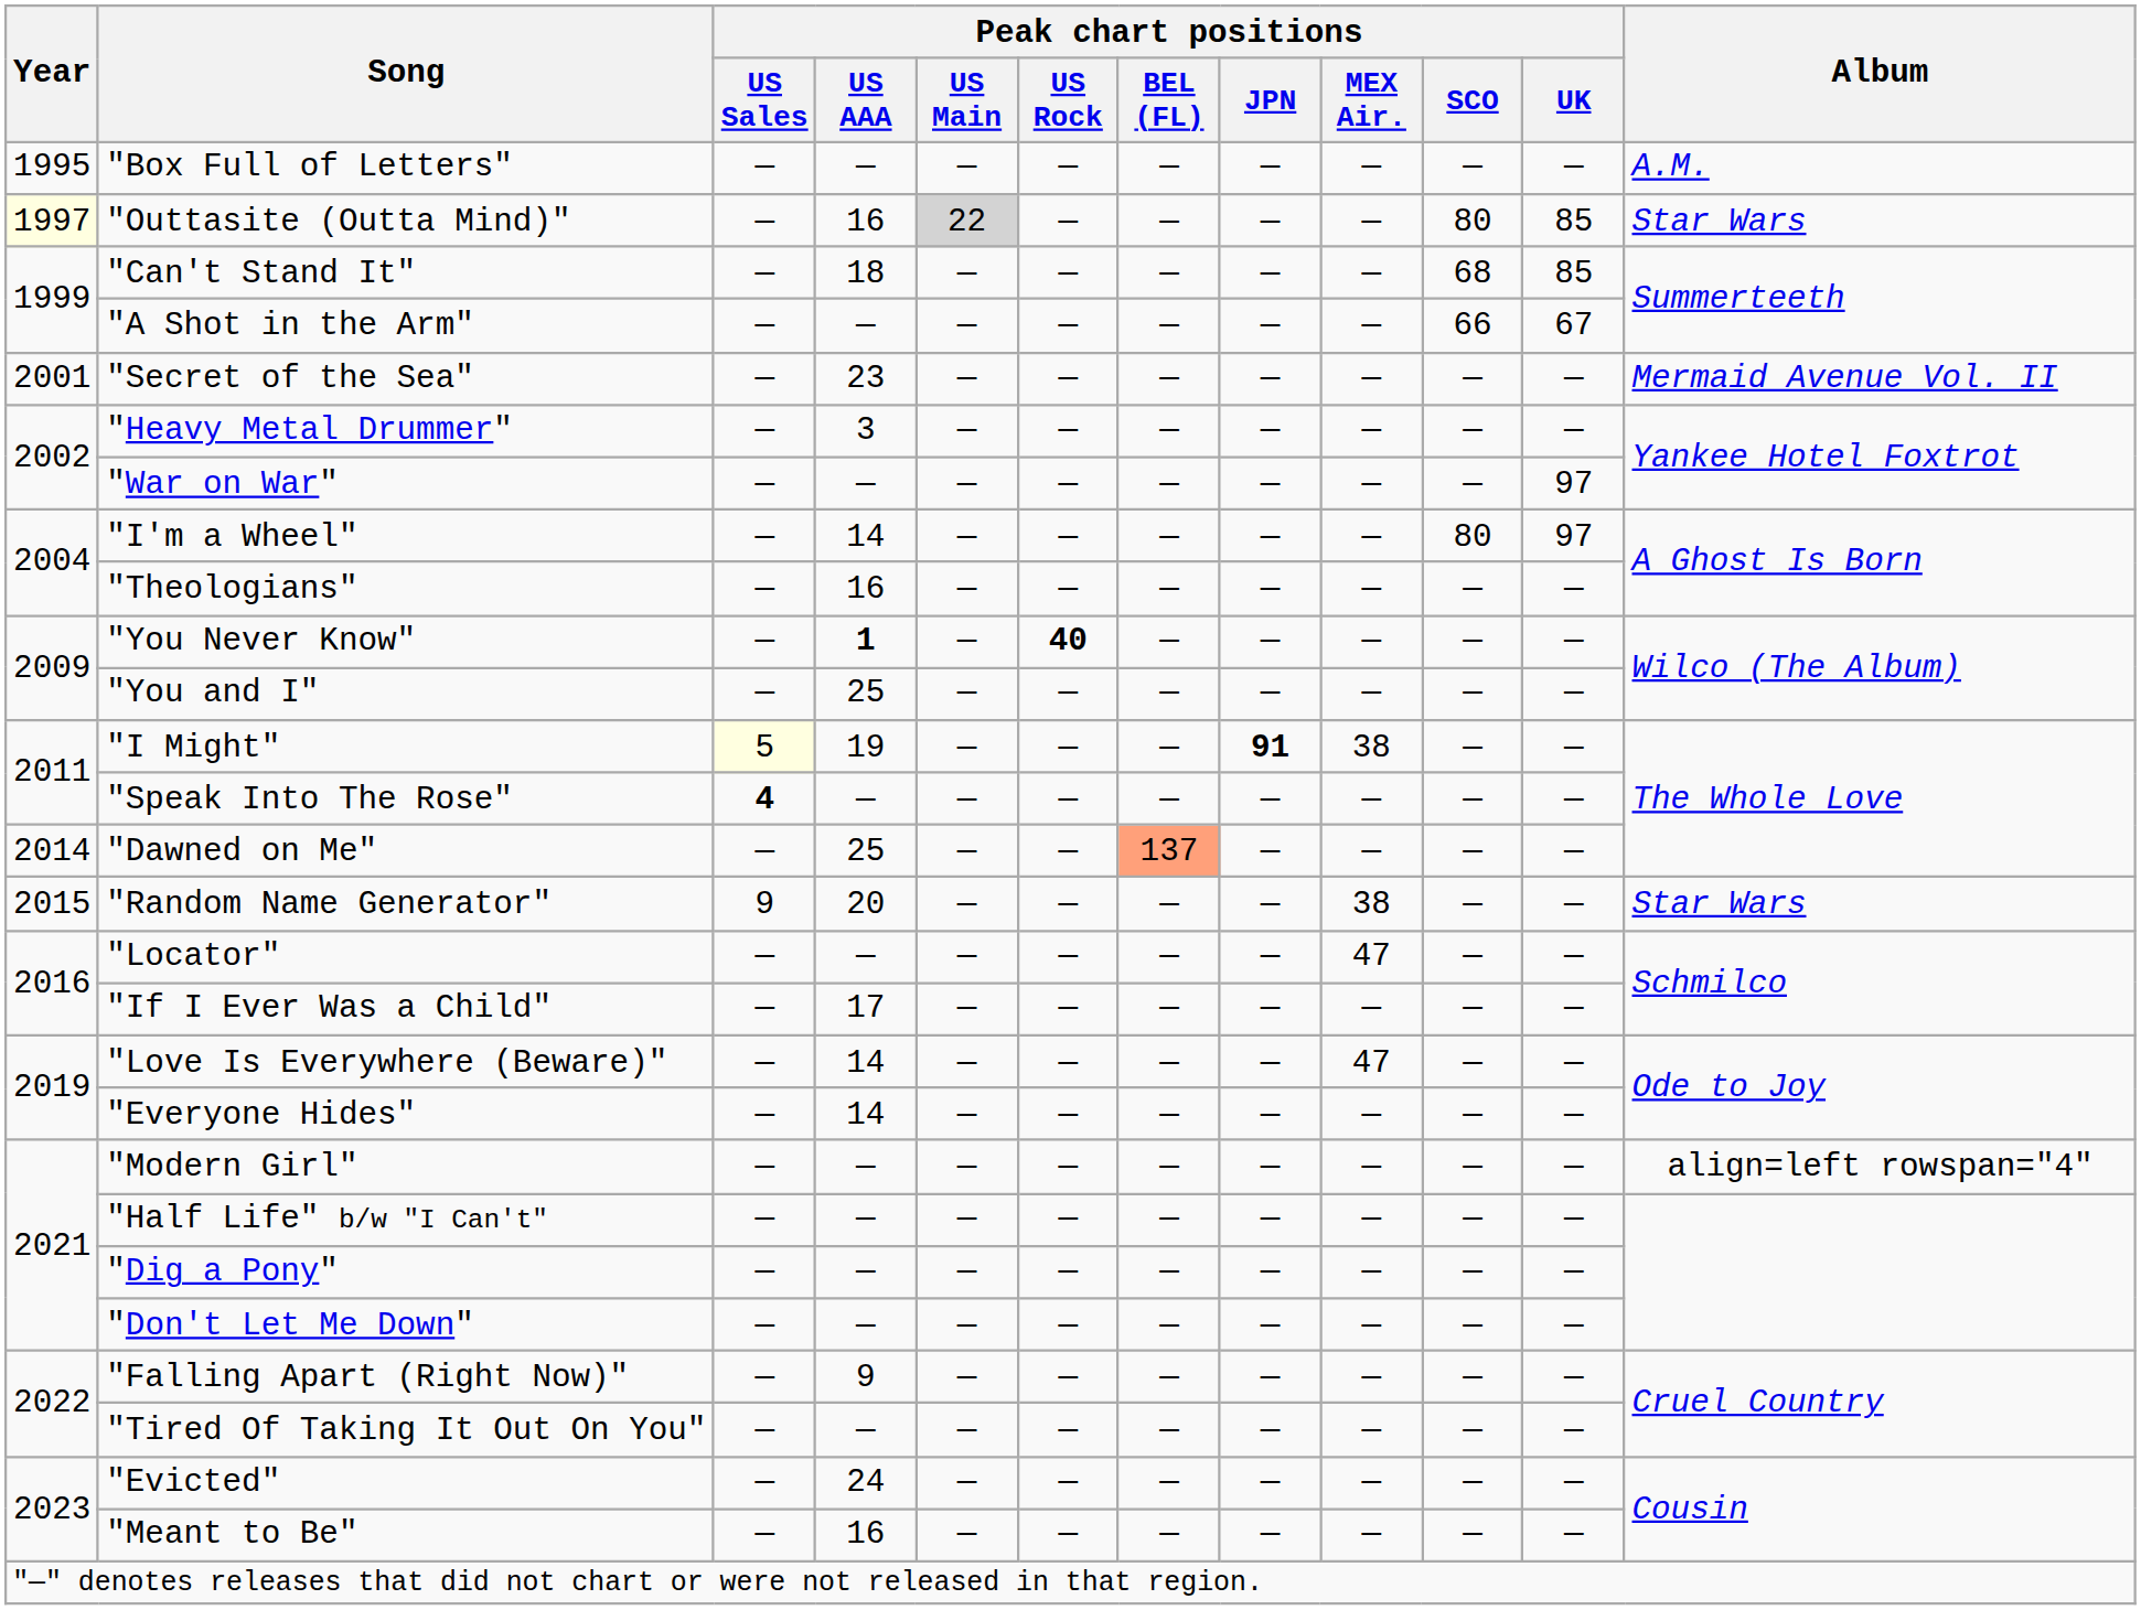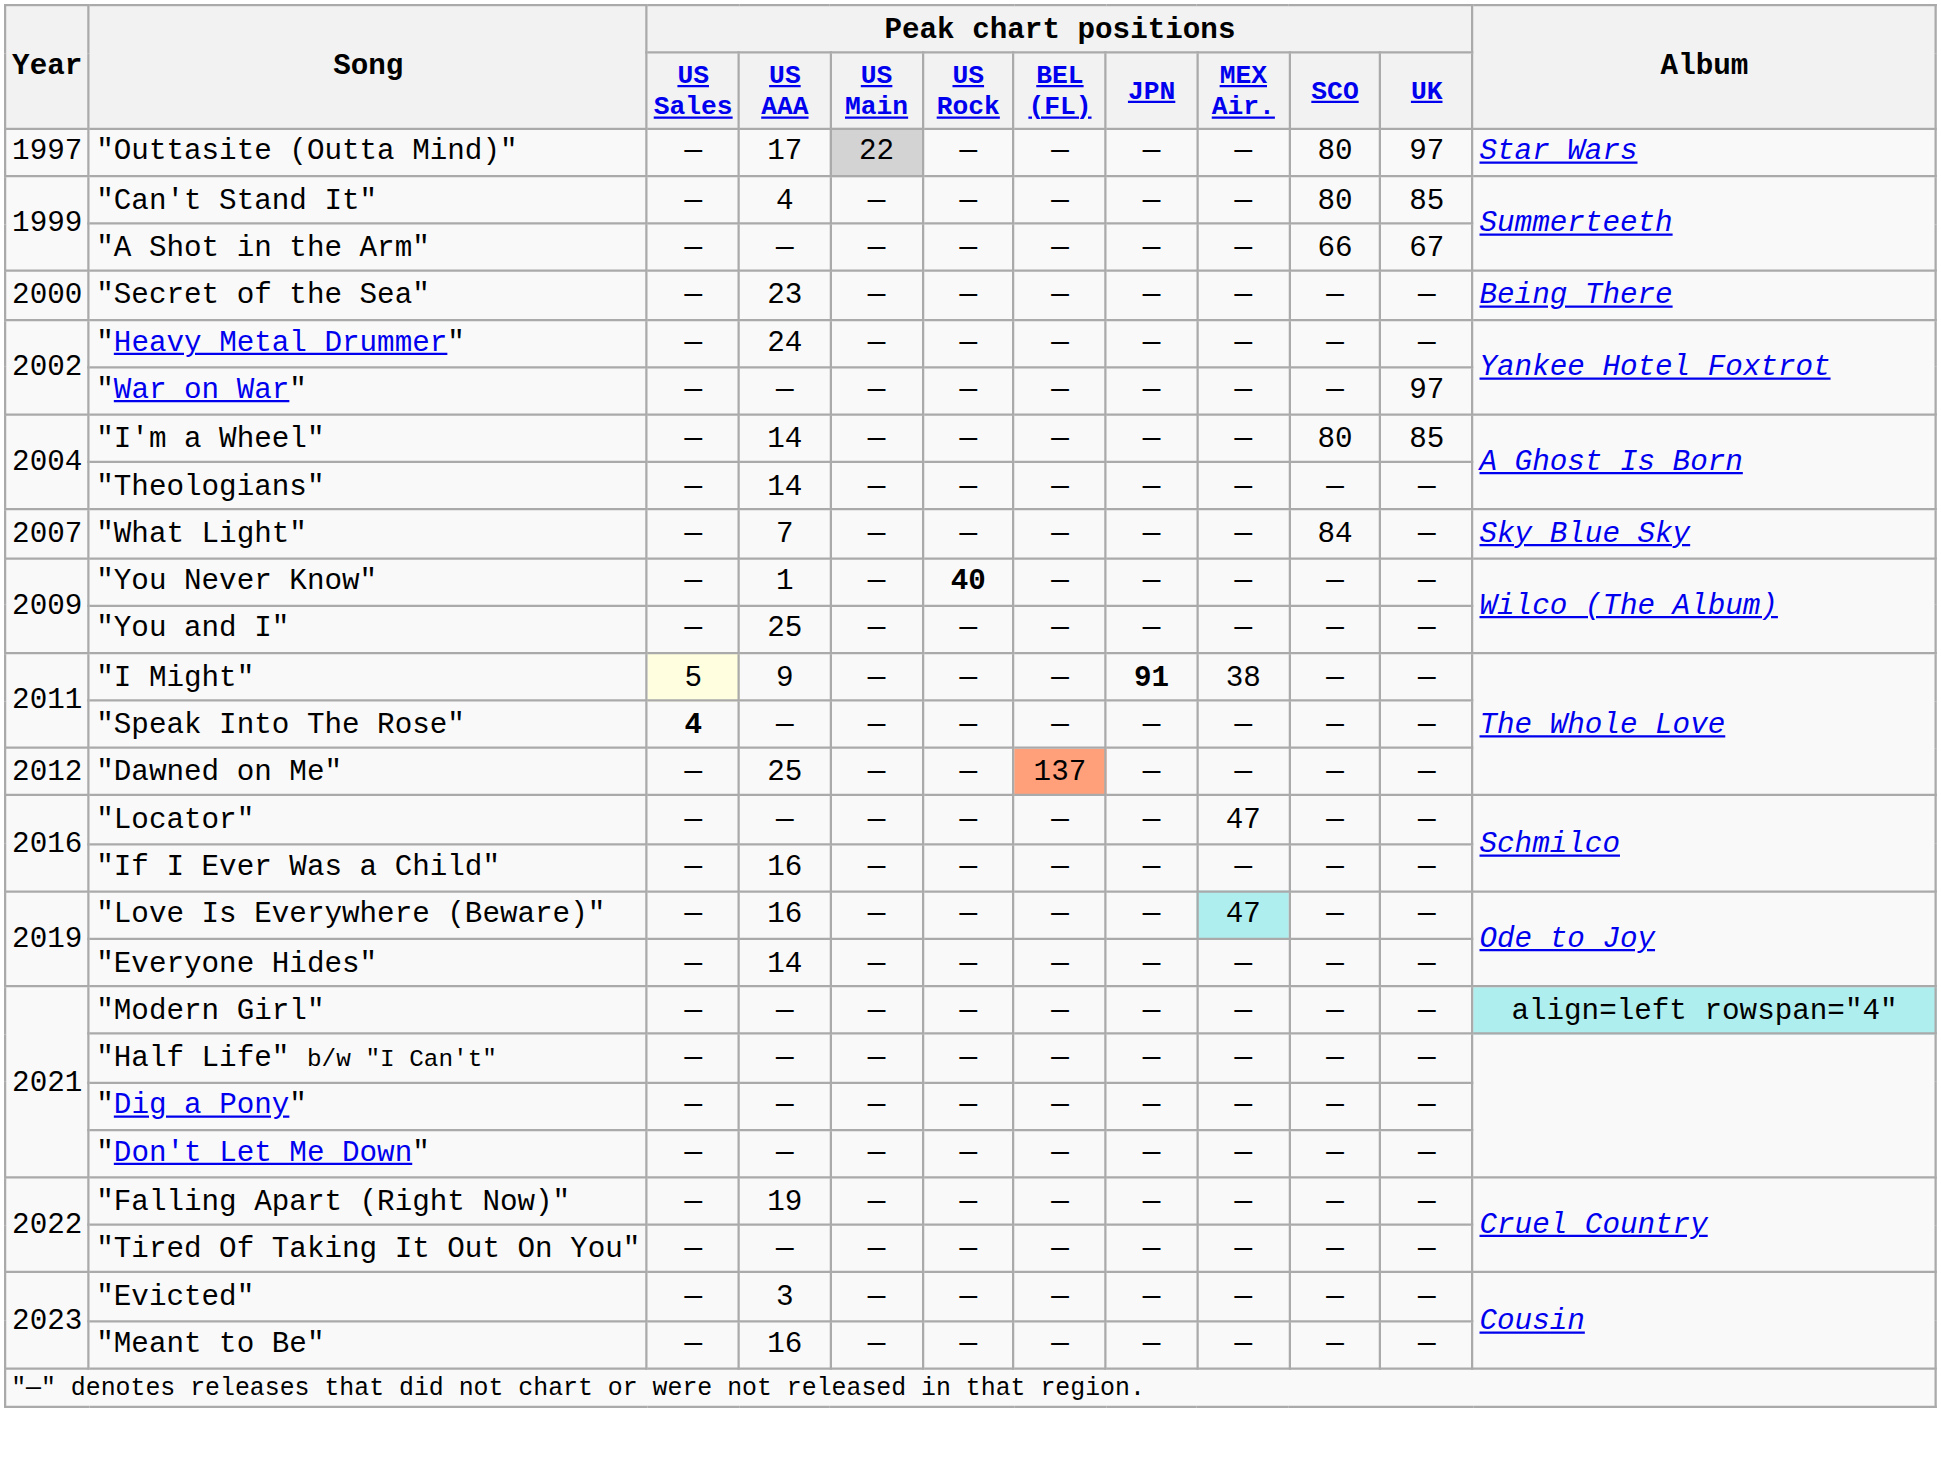- row: 1995 | "Box Full of Letters" | — | — | — | — | — | — | — | — | — | A.M.
"Outtasite (Outta Mind)" | Year: lightyellow background -> no background
"Outtasite (Outta Mind)" | Peak chart positions / US AAA: 16 -> 17
"Outtasite (Outta Mind)" | Peak chart positions / UK: 85 -> 97
"Can't Stand It" | Peak chart positions / US AAA: 18 -> 4
"Can't Stand It" | Peak chart positions / SCO: 68 -> 80
"Secret of the Sea" | Year: 2001 -> 2000
"Secret of the Sea" | Album: Mermaid Avenue Vol. II -> Being There
"Heavy Metal Drummer" | Peak chart positions / US AAA: 3 -> 24
"I'm a Wheel" | Peak chart positions / UK: 97 -> 85
"Theologians" | Peak chart positions / US AAA: 16 -> 14
+ row: 2007 | "What Light" | — | 7 | — | — | — | — | — | 84 | — | Sky Blue Sky
"You Never Know" | Peak chart positions / US AAA: bold -> normal
"I Might" | Peak chart positions / US AAA: 19 -> 9
"Dawned on Me" | Year: 2014 -> 2012
- row: 2015 | "Random Name Generator" | 9 | 20 | — | — | — | — | 38 | — | — | Star Wars
"If I Ever Was a Child" | Peak chart positions / US AAA: 17 -> 16
"Love Is Everywhere (Beware)" | Peak chart positions / US AAA: 14 -> 16
"Love Is Everywhere (Beware)" | Peak chart positions / MEX Air.: no background -> paleturquoise background
"Modern Girl" | Album: no background -> paleturquoise background
"Falling Apart (Right Now)" | Peak chart positions / US AAA: 9 -> 19
"Evicted" | Peak chart positions / US AAA: 24 -> 3
